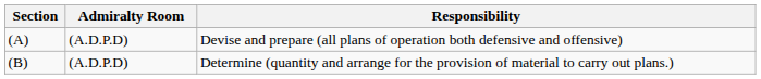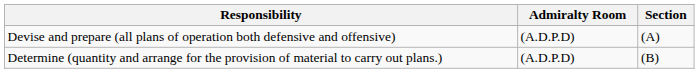columns swapped: Section <-> Responsibility
